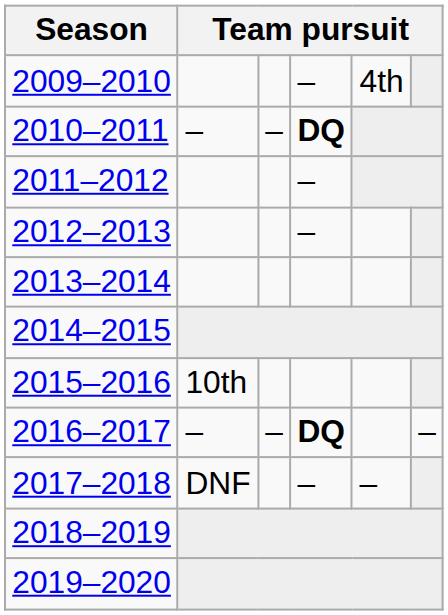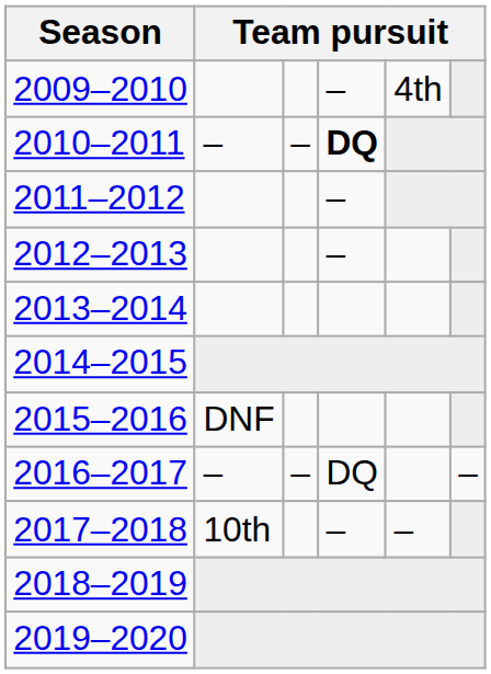2015–2016 | column 2: 10th -> DNF
2016–2017 | column 4: bold -> normal
2017–2018 | column 2: DNF -> 10th
